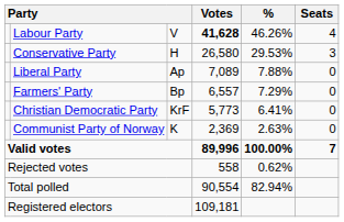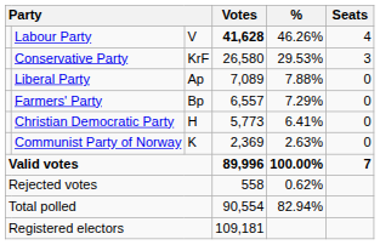Conservative Party | column 3: H -> KrF
Christian Democratic Party | column 3: KrF -> H
